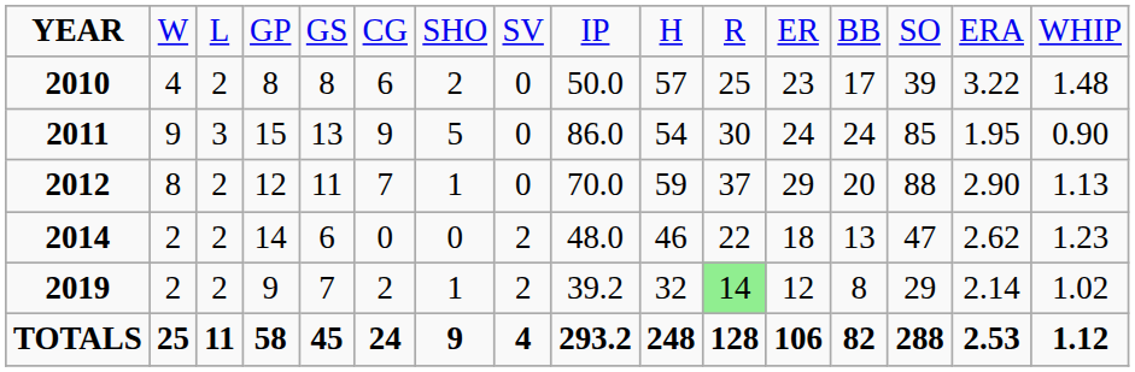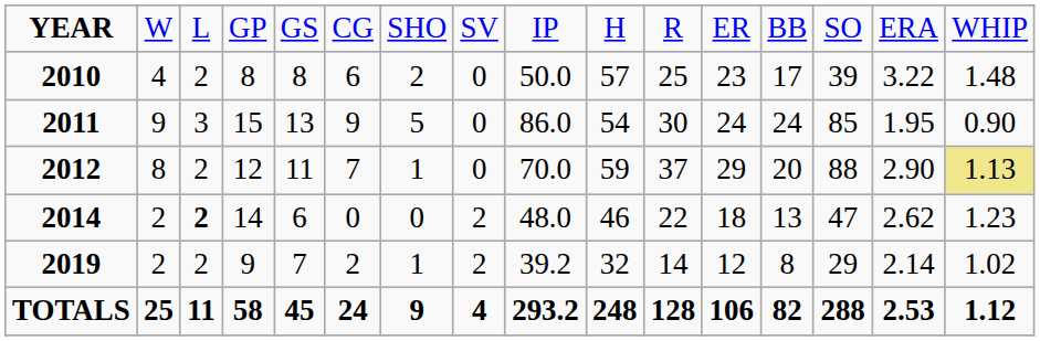2012 | column 16: no background -> khaki background
2014 | column 3: normal -> bold
2019 | column 11: lightgreen background -> no background
